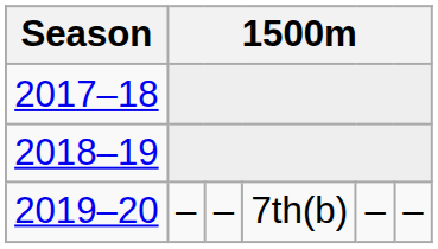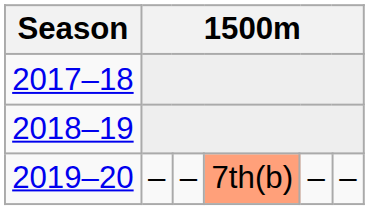2019–20 | column 4: no background -> lightsalmon background
